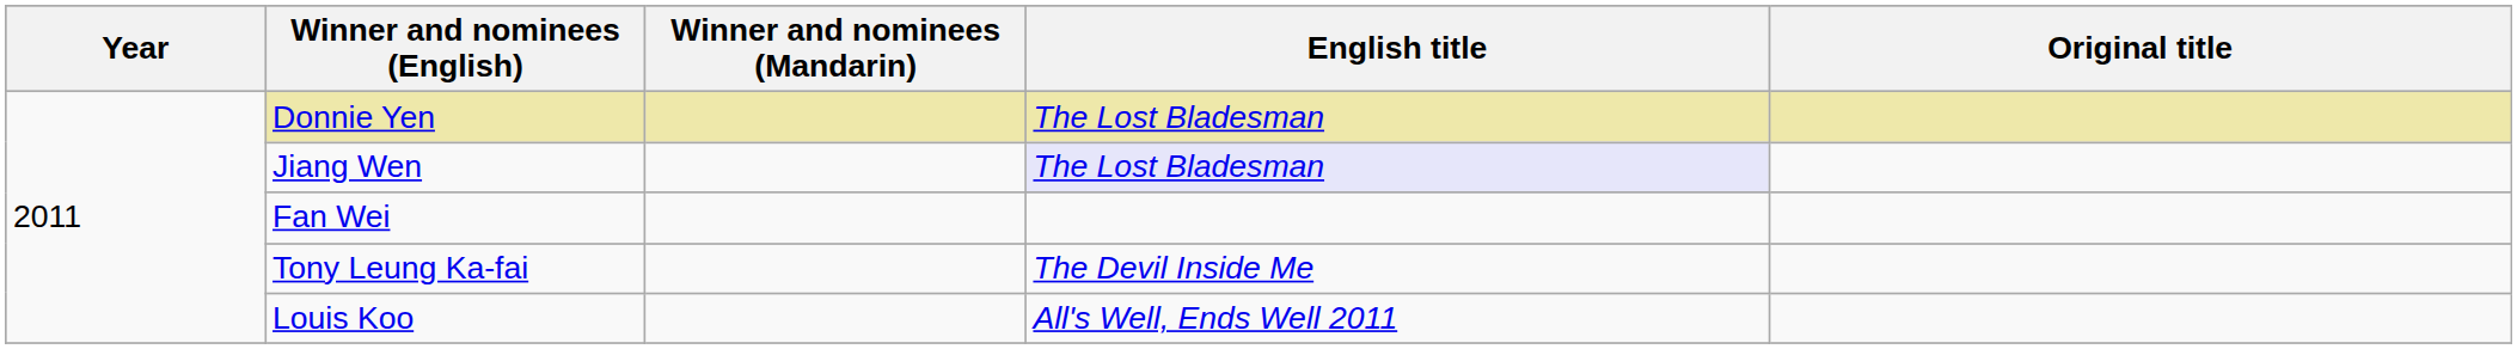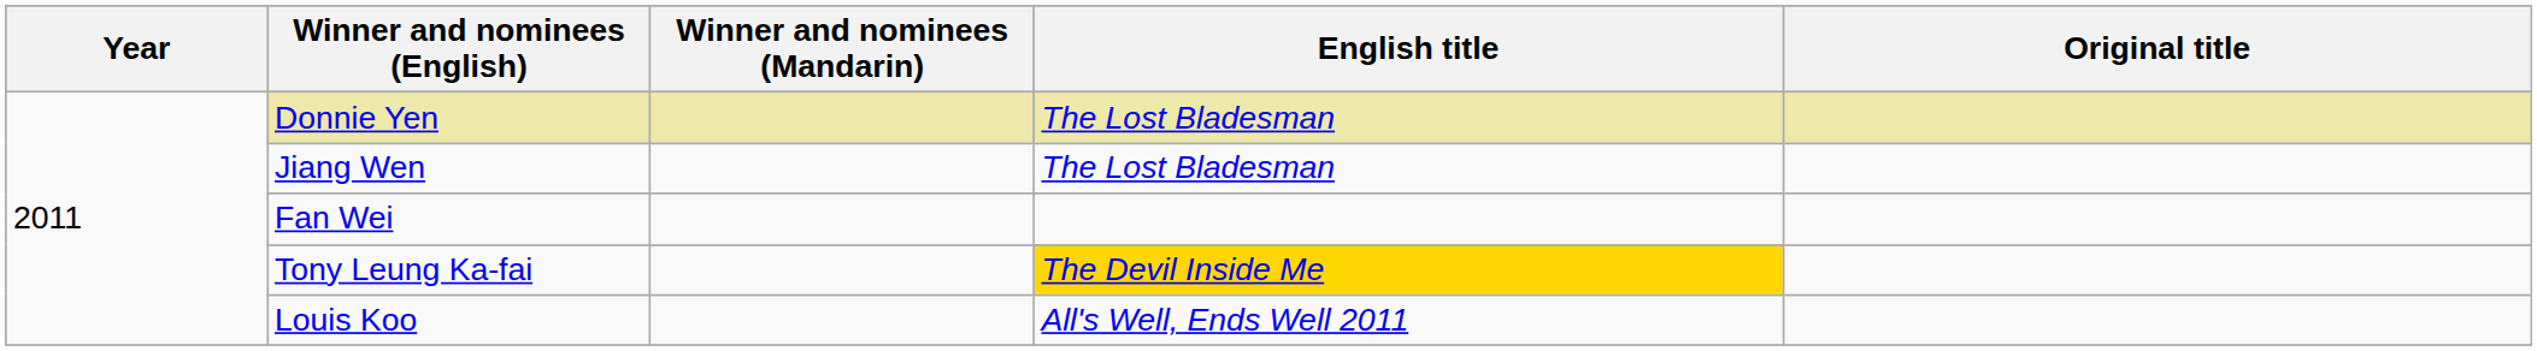Jiang Wen | English title: lavender background -> no background
Tony Leung Ka-fai | English title: no background -> gold background
